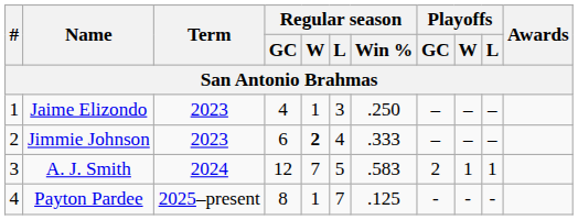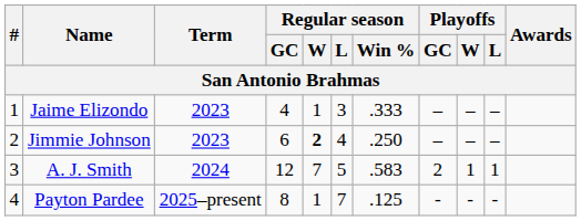Jaime Elizondo | Regular season / Win %: .250 -> .333
Jimmie Johnson | Regular season / Win %: .333 -> .250
